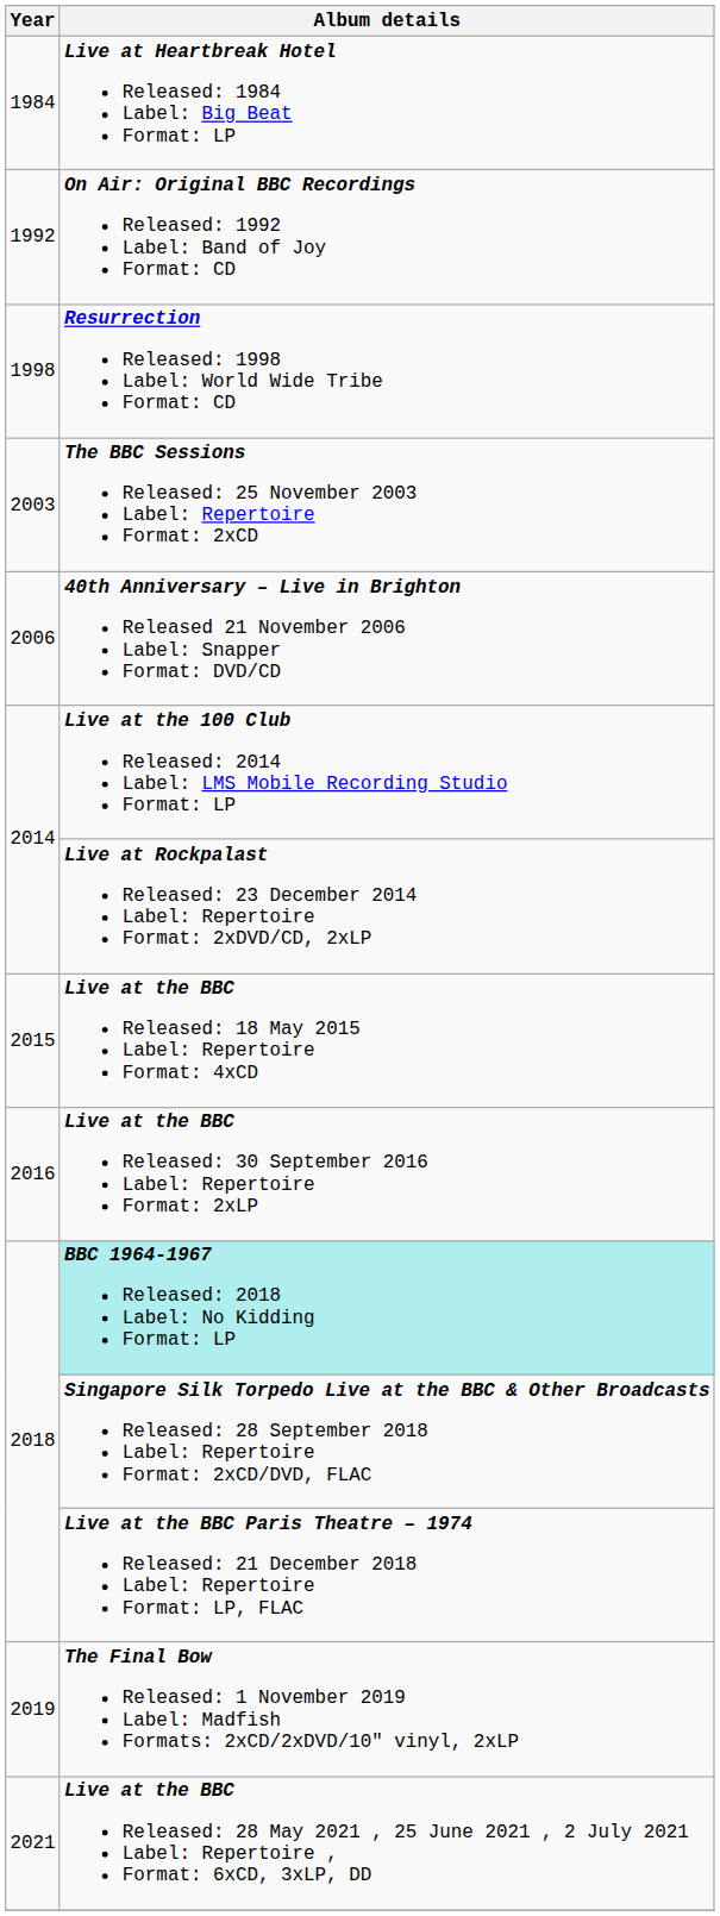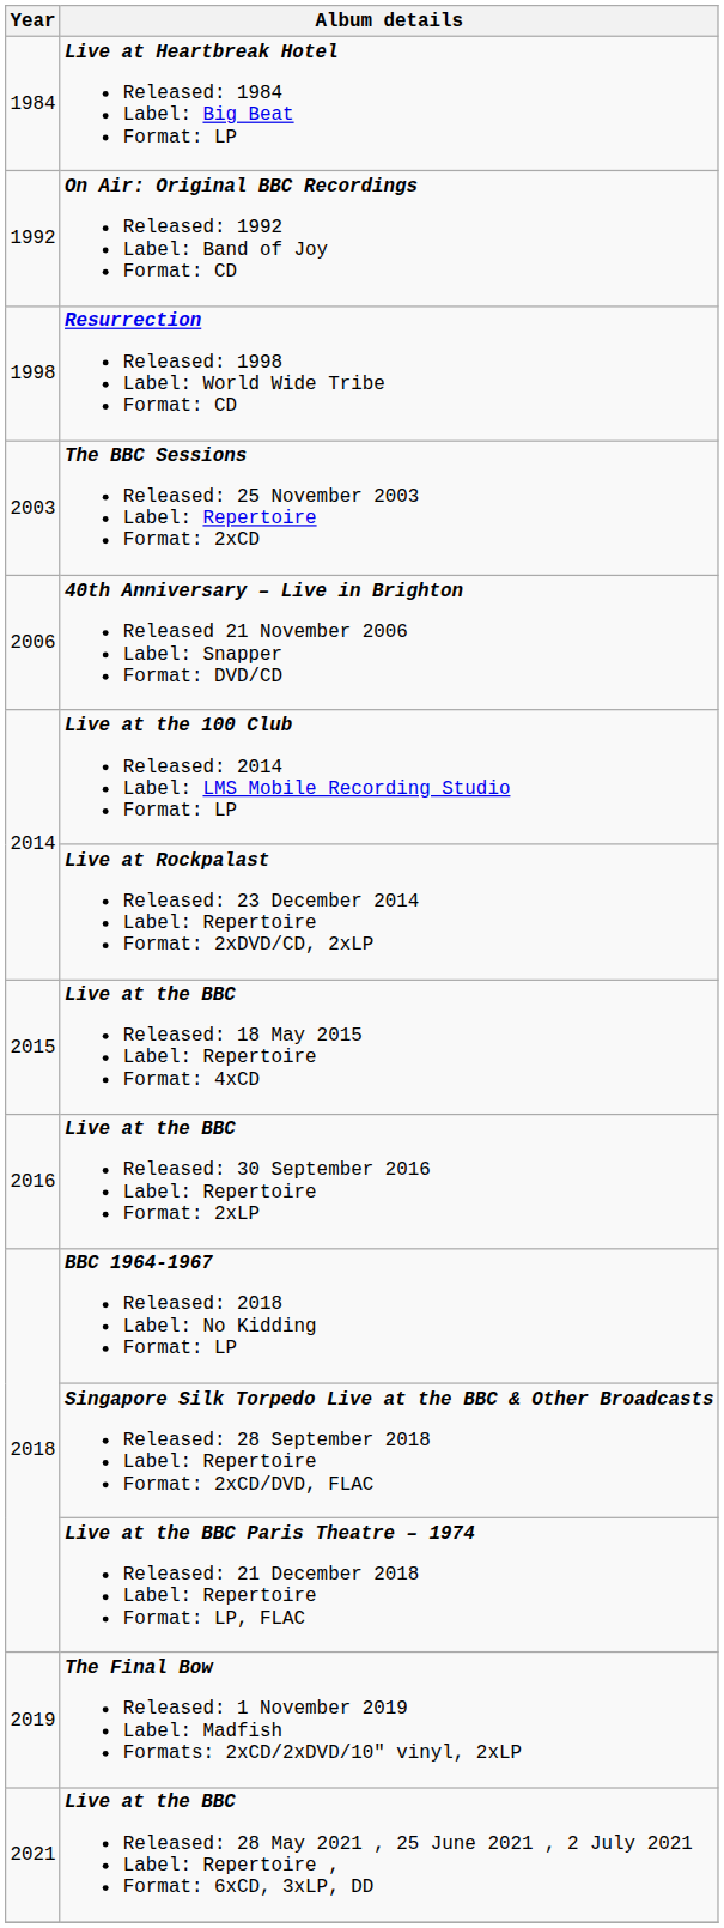BBC 1964-1967 Released: 2018 Label: No Kidding Format: LP | Album details: paleturquoise background -> no background
